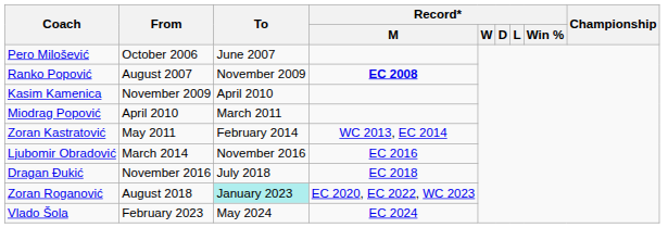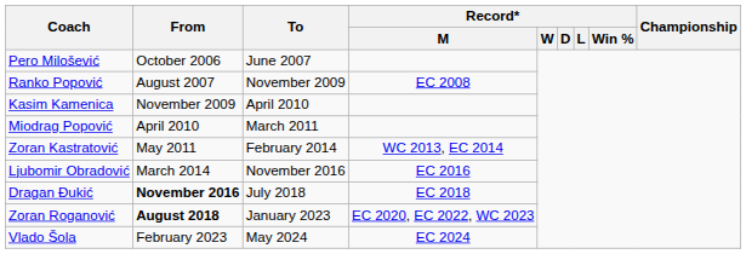Ranko Popović | Record* / M: bold -> normal
Dragan Đukić | From: normal -> bold
Zoran Roganović | From: normal -> bold
Zoran Roganović | To: paleturquoise background -> no background
